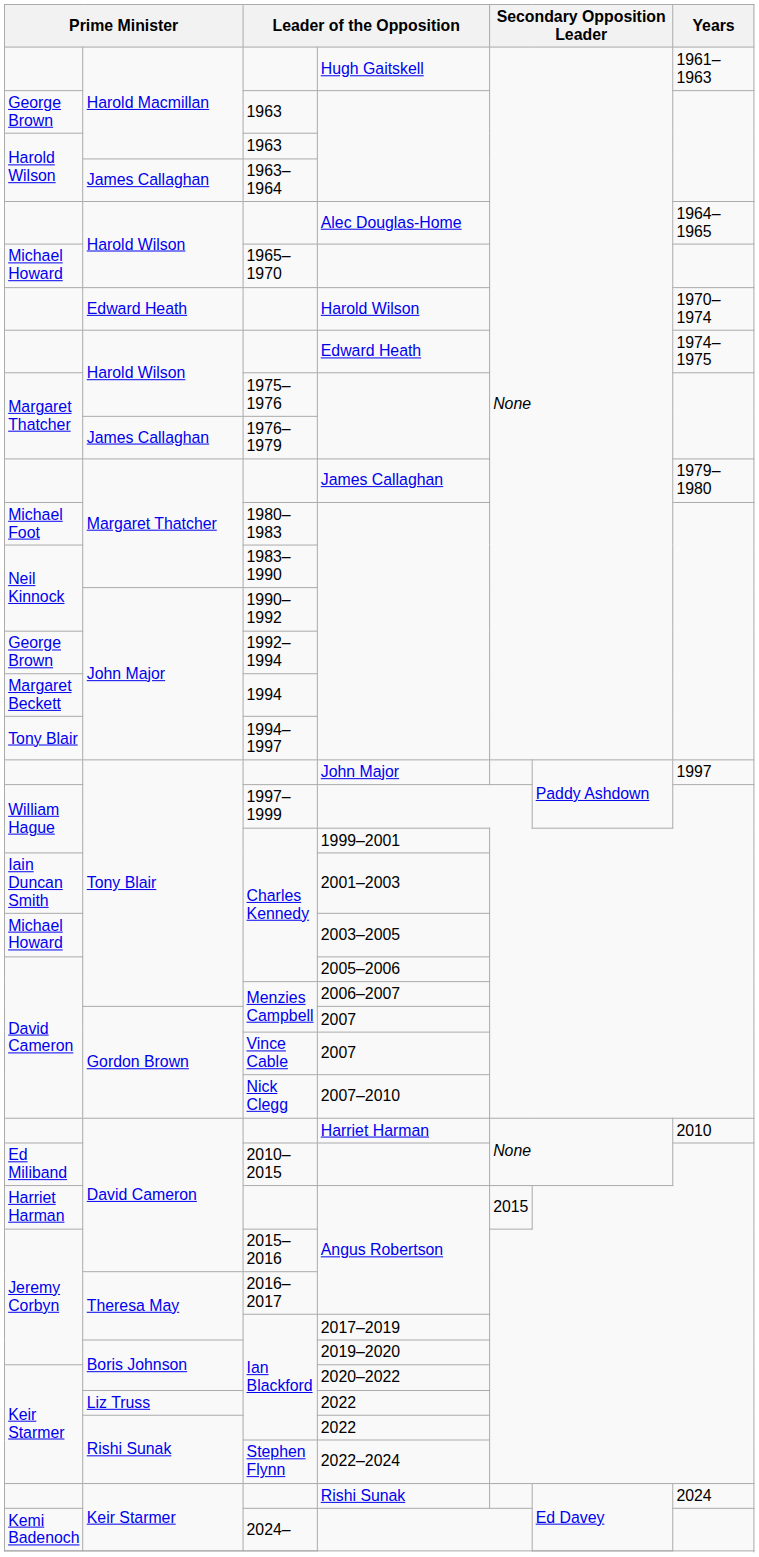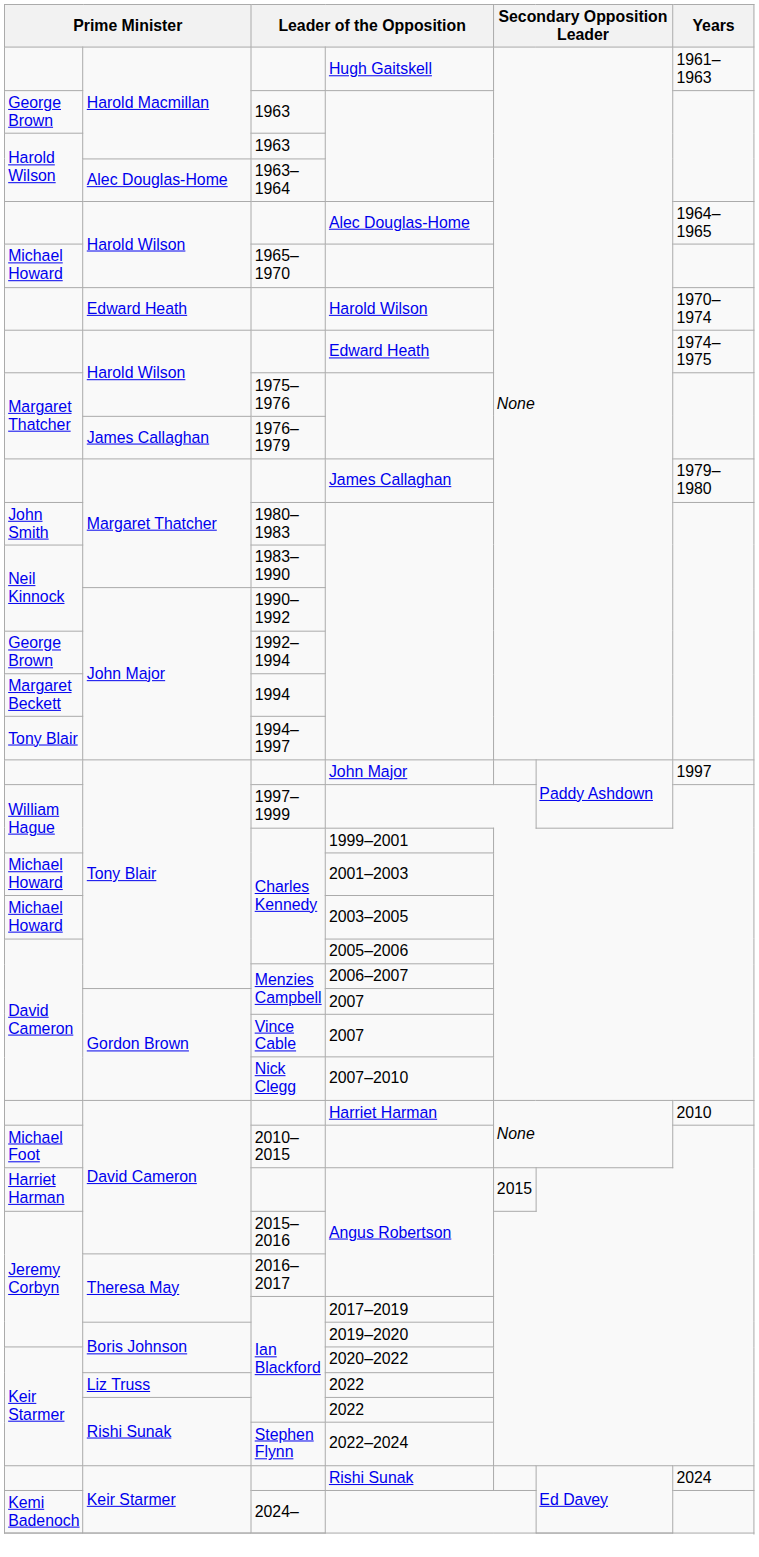1963–1964 | column 2: James Callaghan -> Alec Douglas-Home
1980–1983 | column 1: Michael Foot -> John Smith
Charles Kennedy / 2001–2003 | column 1: Iain Duncan Smith -> Michael Howard
2010–2015 | column 1: Ed Miliband -> Michael Foot
